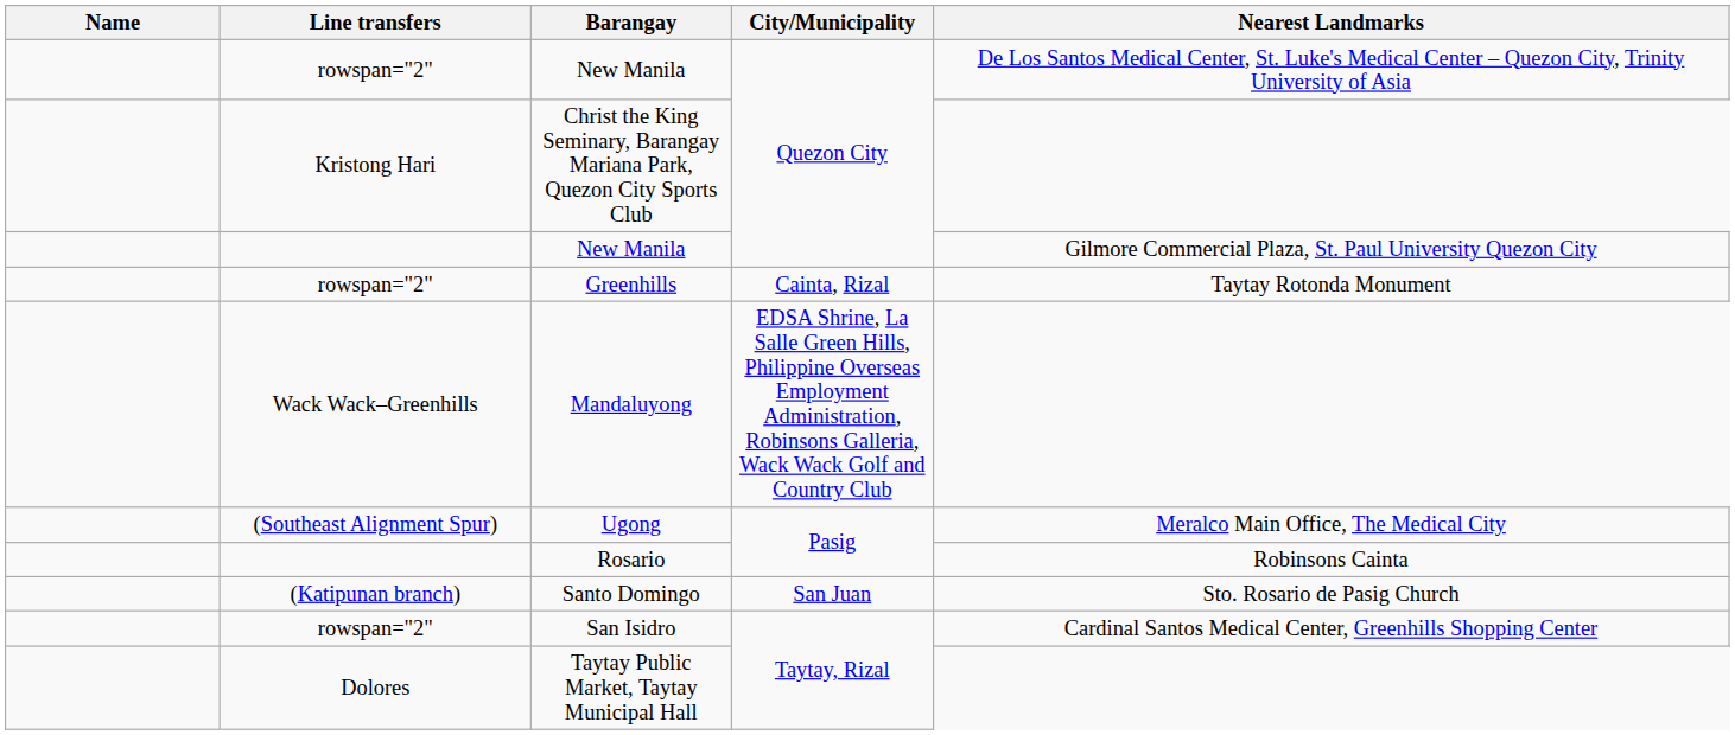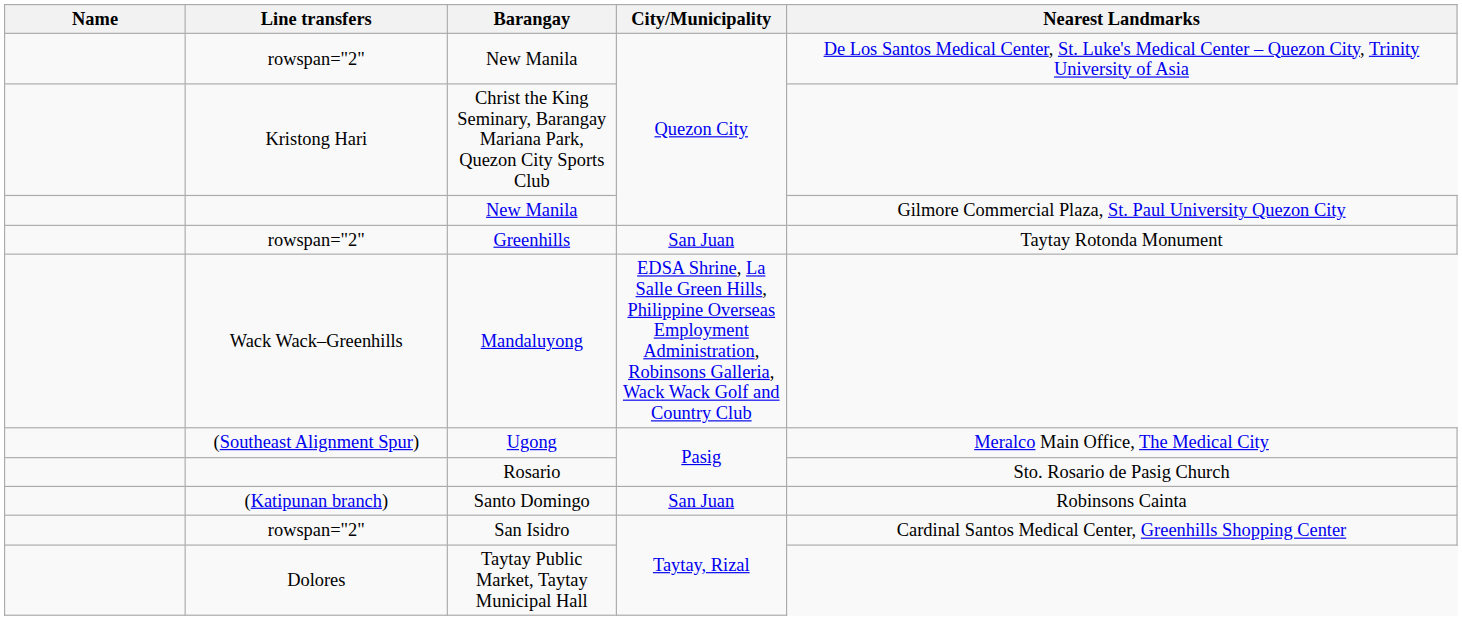Greenhills | City/Municipality: Cainta, Rizal -> San Juan
Rosario | Nearest Landmarks: Robinsons Cainta -> Sto. Rosario de Pasig Church
Santo Domingo | Nearest Landmarks: Sto. Rosario de Pasig Church -> Robinsons Cainta
